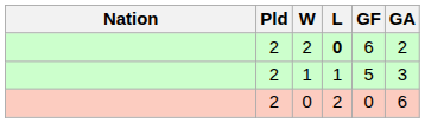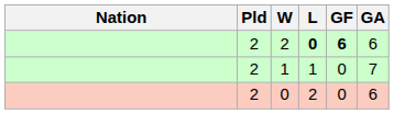row 2 | GF: normal -> bold
row 2 | GA: 2 -> 6
row 3 | GF: 5 -> 0
row 3 | GA: 3 -> 7
